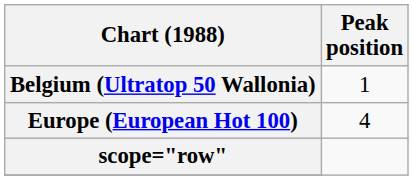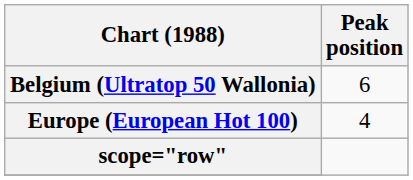Belgium (Ultratop 50 Wallonia) | Peak position: 1 -> 6
